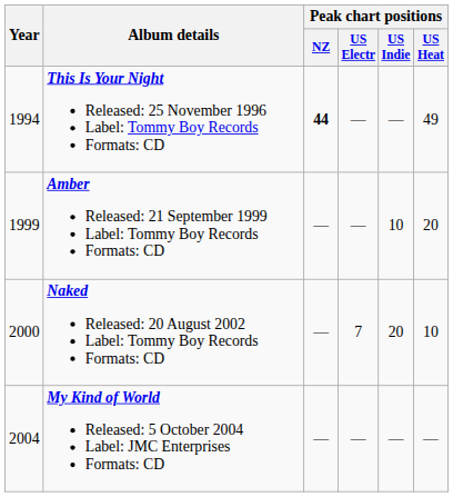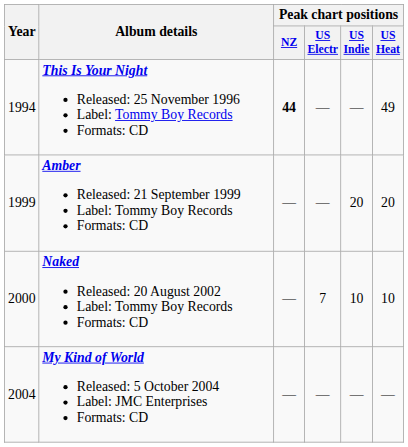row 4 | Peak chart positions / US Indie: 10 -> 20
row 5 | Peak chart positions / US Indie: 20 -> 10
